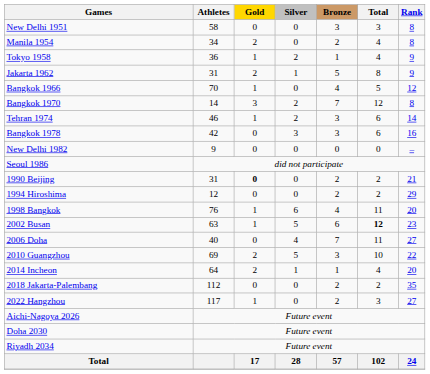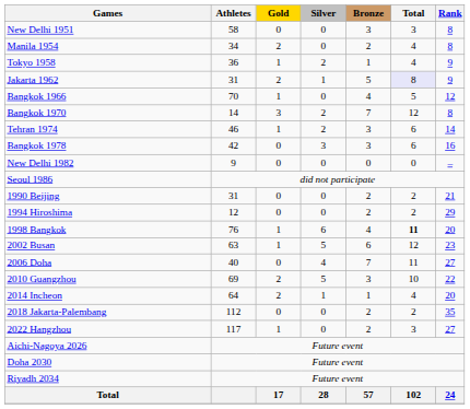Jakarta 1962 | Total: no background -> lavender background
1990 Beijing | Gold: bold -> normal
1998 Bangkok | Total: normal -> bold
2002 Busan | Total: bold -> normal
